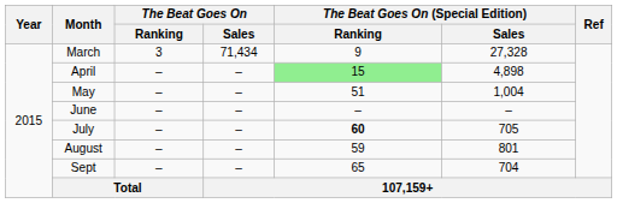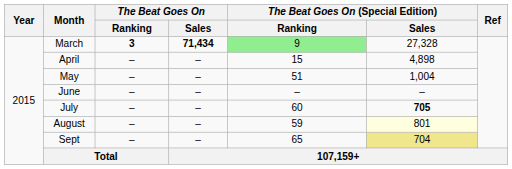March | The Beat Goes On / Ranking: normal -> bold
March | The Beat Goes On / Sales: normal -> bold
March | The Beat Goes On (Special Edition) / Ranking: no background -> lightgreen background
April | The Beat Goes On (Special Edition) / Ranking: lightgreen background -> no background
July | The Beat Goes On (Special Edition) / Ranking: bold -> normal
July | The Beat Goes On (Special Edition) / Sales: normal -> bold
August | The Beat Goes On (Special Edition) / Sales: no background -> lightyellow background
Sept | The Beat Goes On (Special Edition) / Sales: no background -> khaki background
